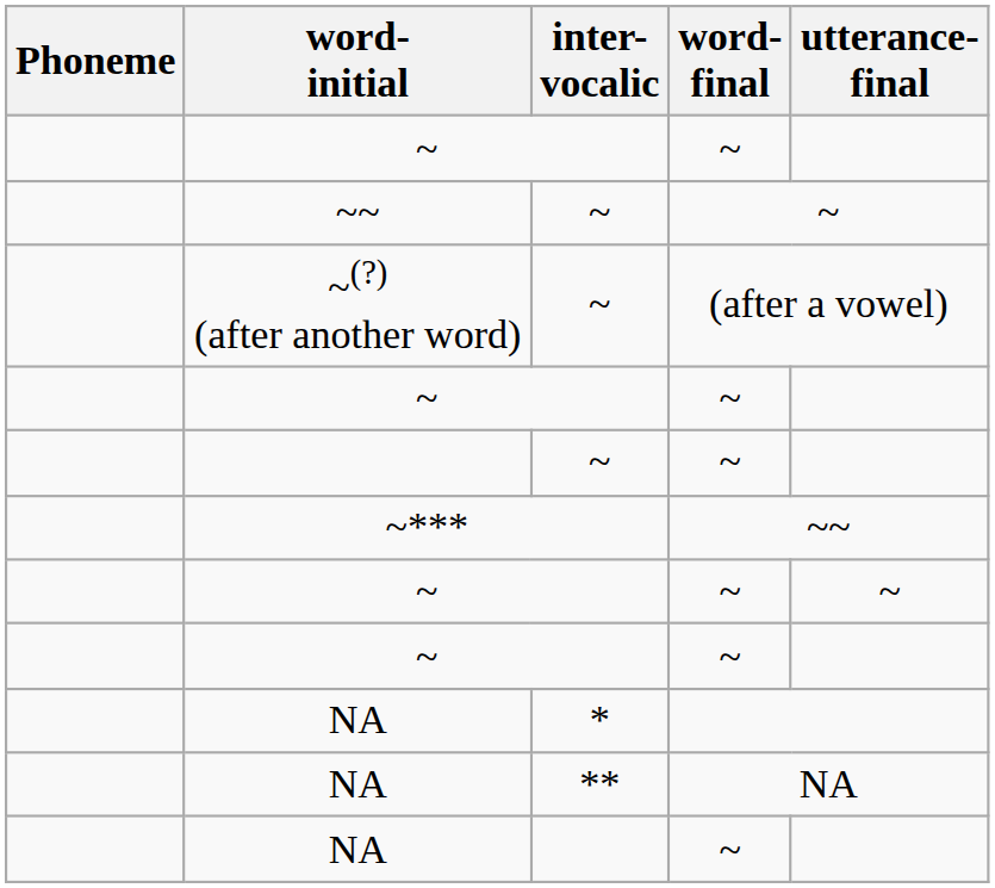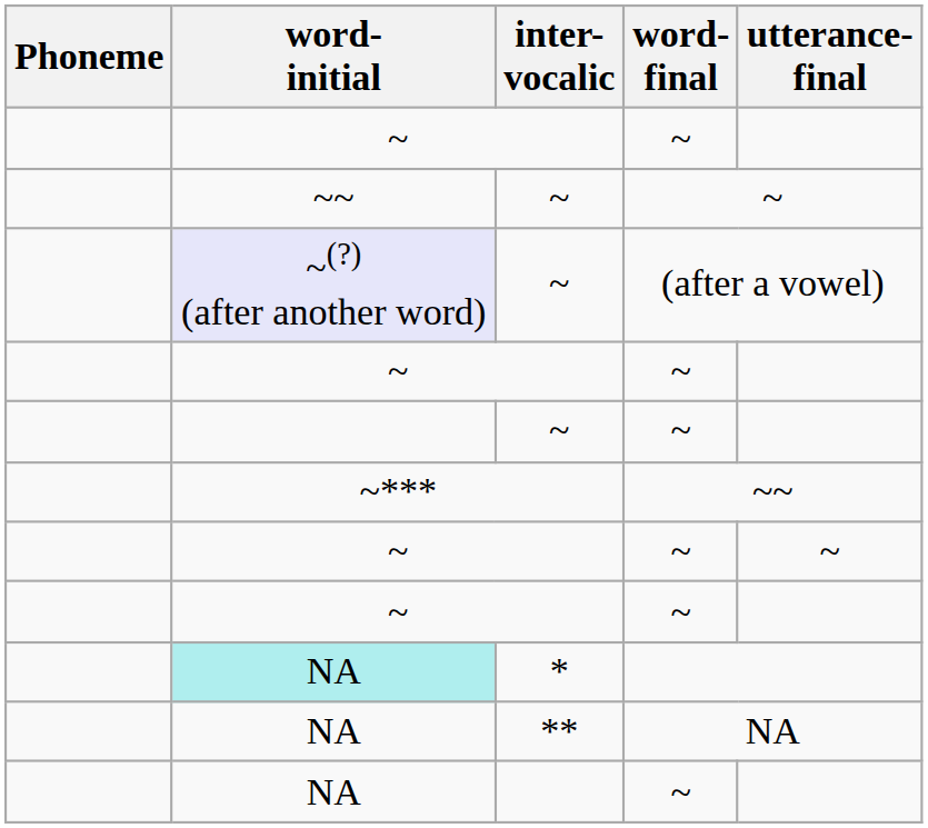~(?) (after another word) | word- initial: no background -> lavender background
NA / * | word- initial: no background -> paleturquoise background
